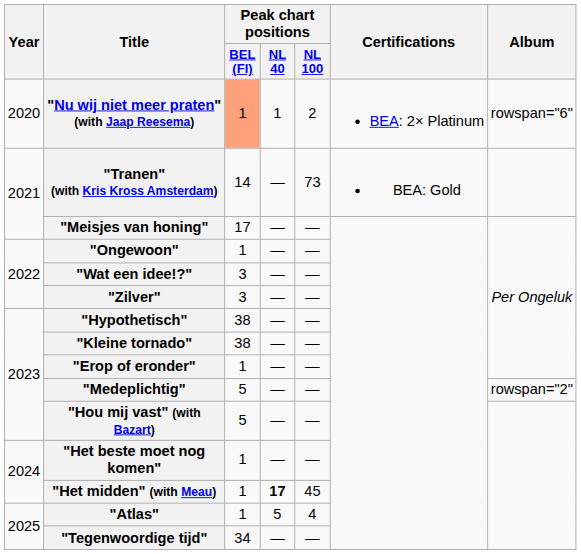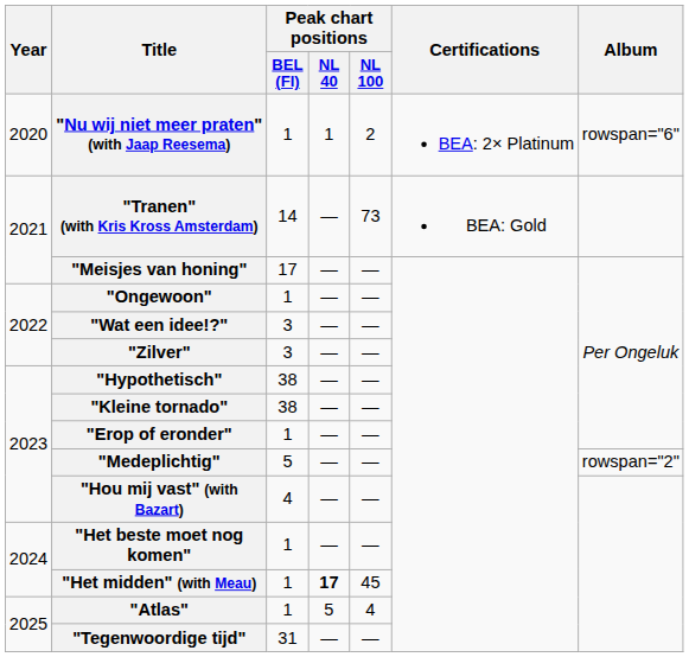"Nu wij niet meer praten" (with Jaap Reesema) | Peak chart positions / BEL (Fl): lightsalmon background -> no background
"Hou mij vast" (with Bazart) | Peak chart positions / BEL (Fl): 5 -> 4
"Tegenwoordige tijd" | Peak chart positions / BEL (Fl): 34 -> 31
